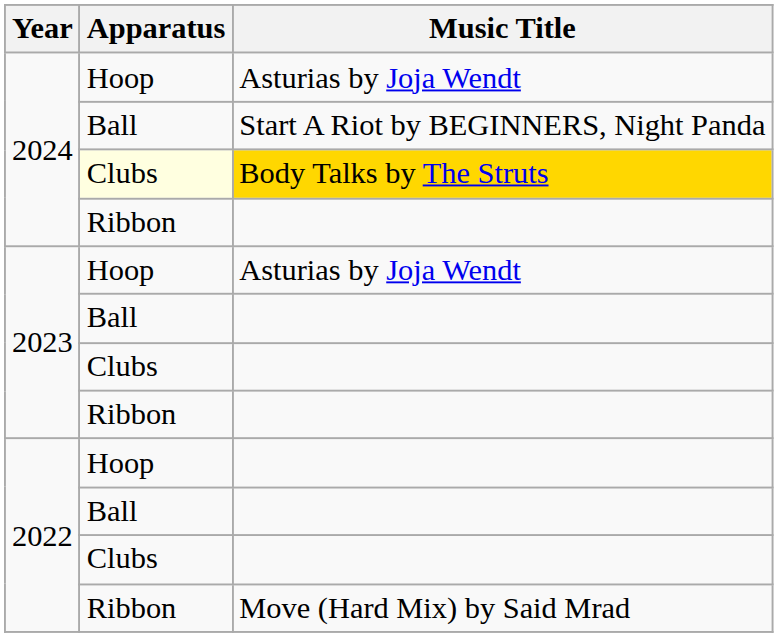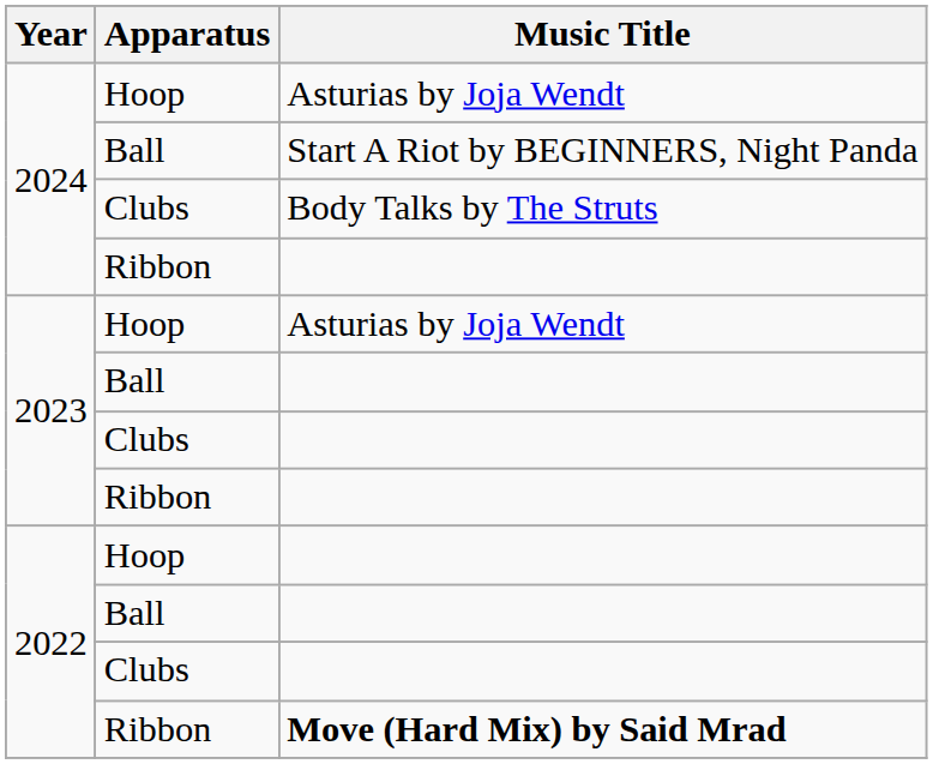Body Talks by The Struts | Apparatus: lightyellow background -> no background
Body Talks by The Struts | Music Title: gold background -> no background
Move (Hard Mix) by Said Mrad | Music Title: normal -> bold
